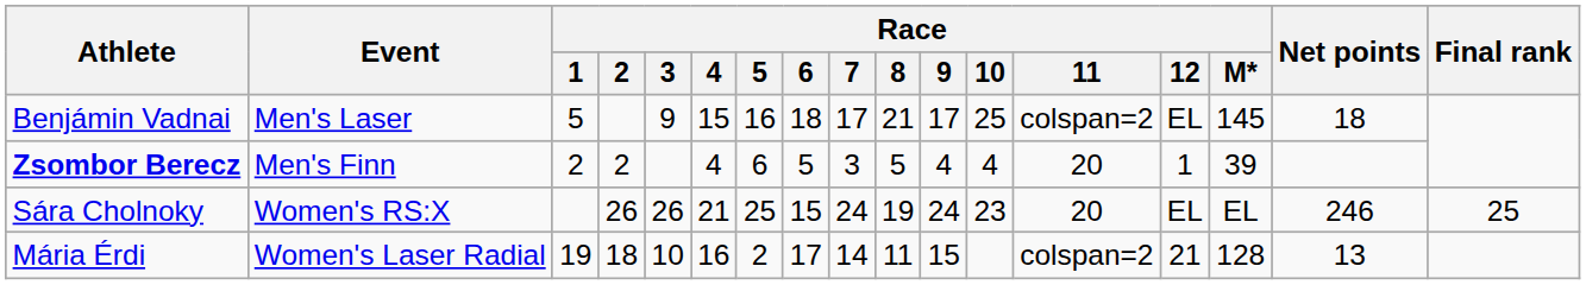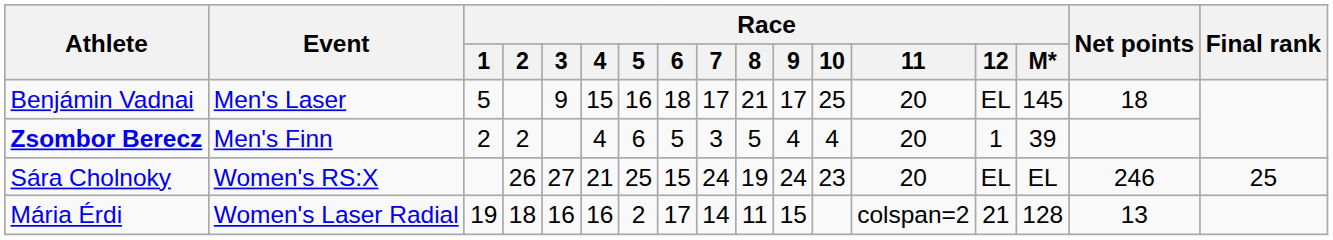Benjámin Vadnai | Race / 11: colspan=2 -> 20
Sára Cholnoky | Race / 3: 26 -> 27
Mária Érdi | Race / 3: 10 -> 16
